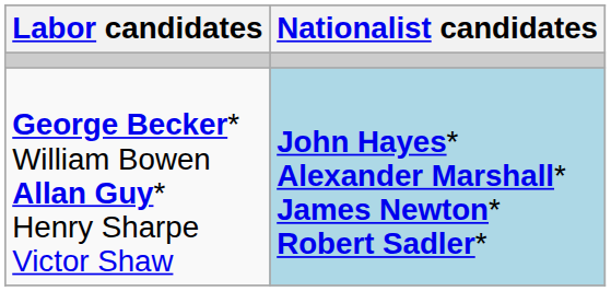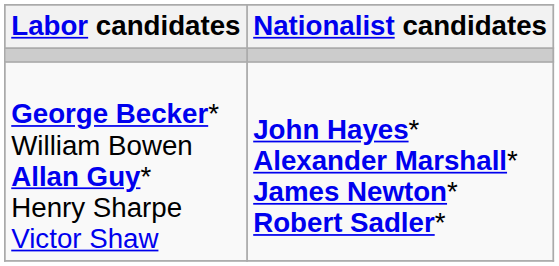row 3 | Nationalist candidates: lightblue background -> no background
